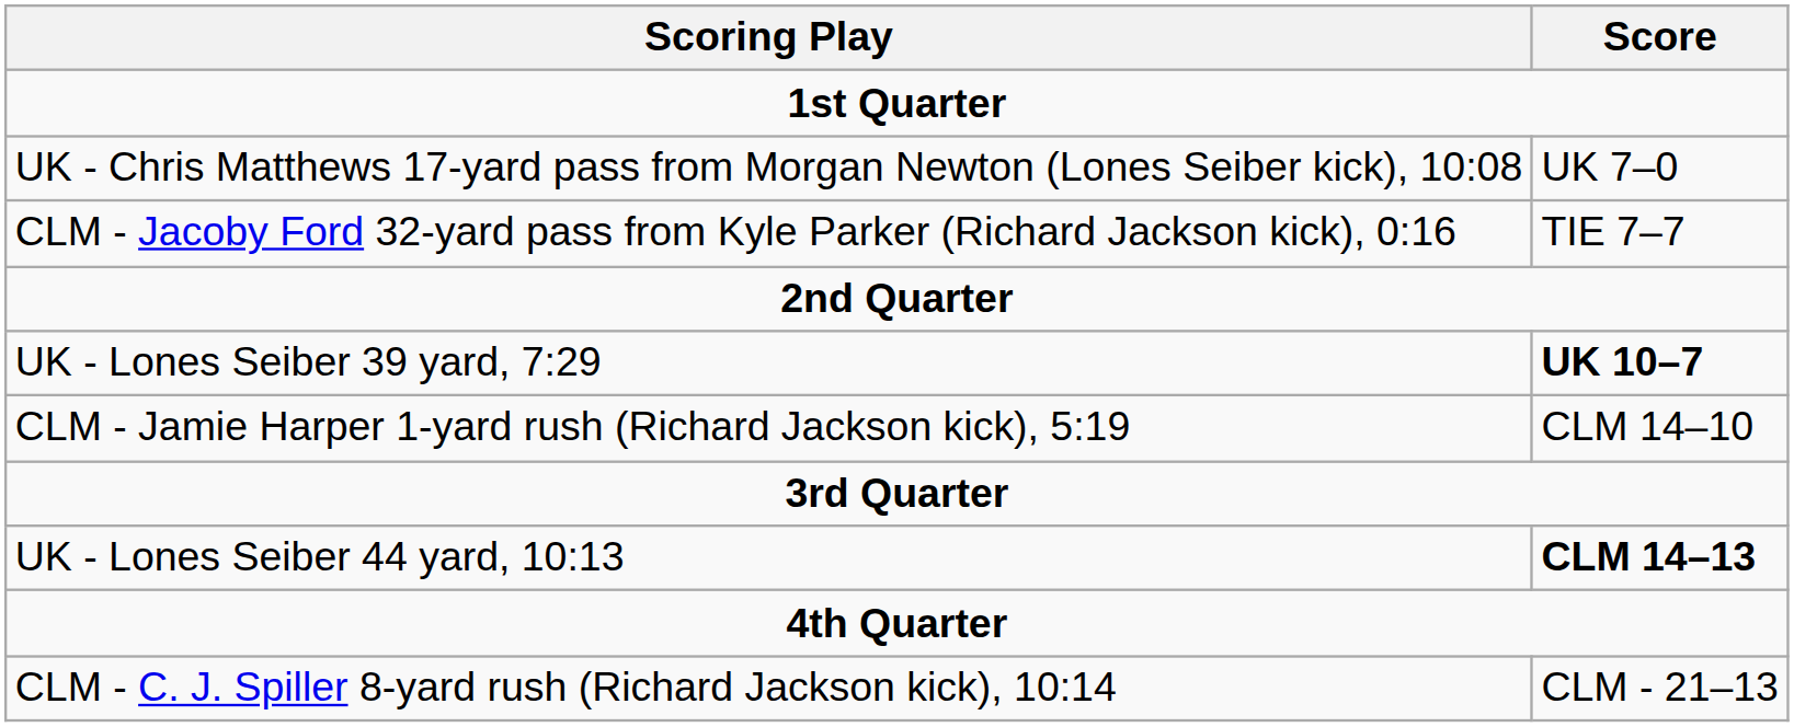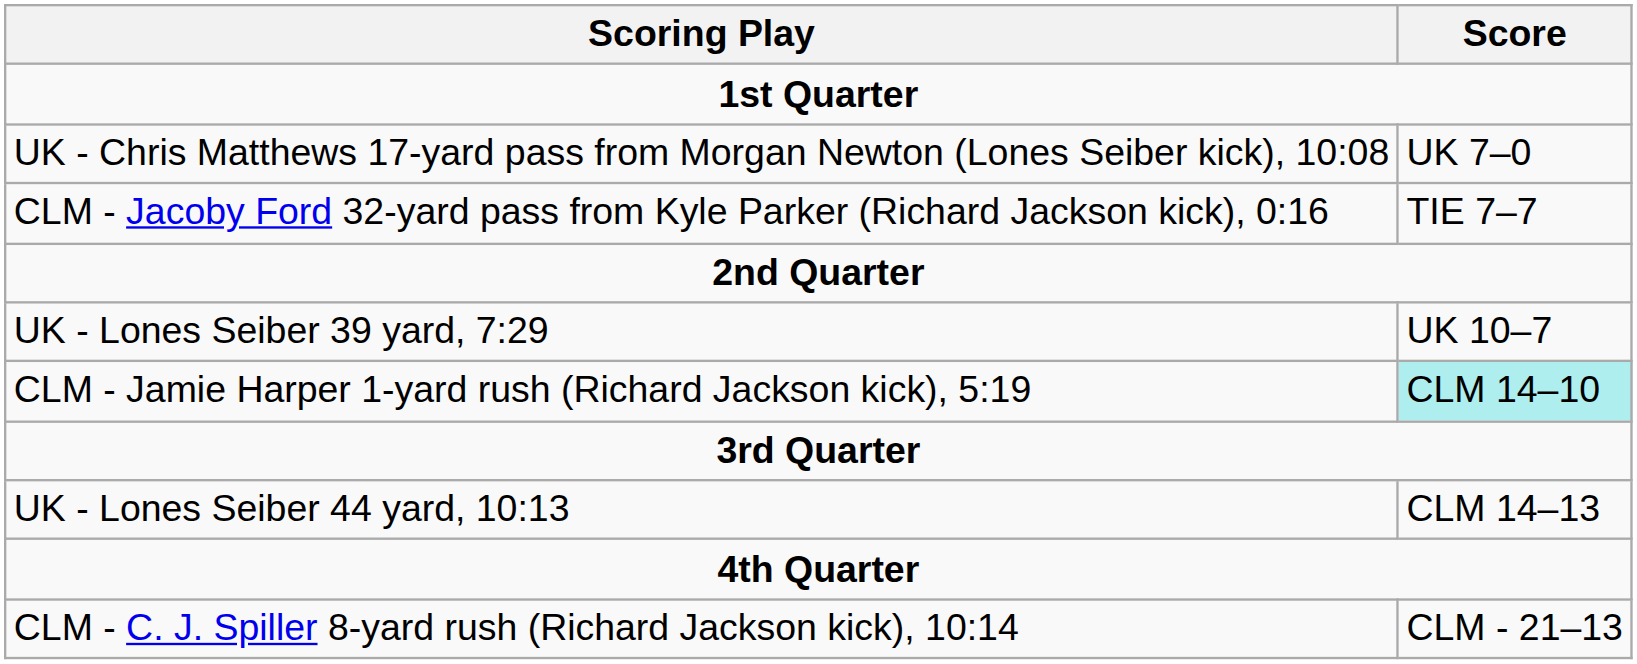UK - Lones Seiber 39 yard, 7:29 | Score: bold -> normal
CLM - Jamie Harper 1-yard rush (Richard Jackson kick), 5:19 | Score: no background -> paleturquoise background
UK - Lones Seiber 44 yard, 10:13 | Score: bold -> normal
